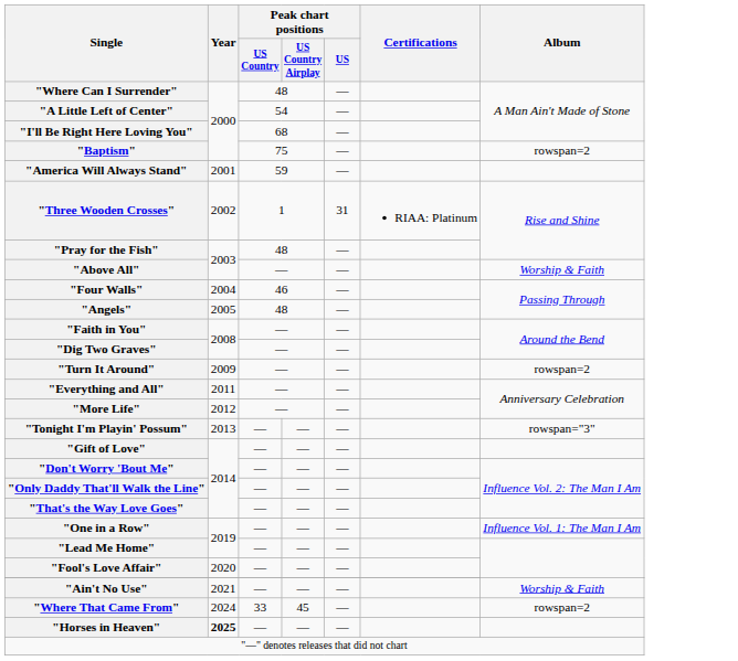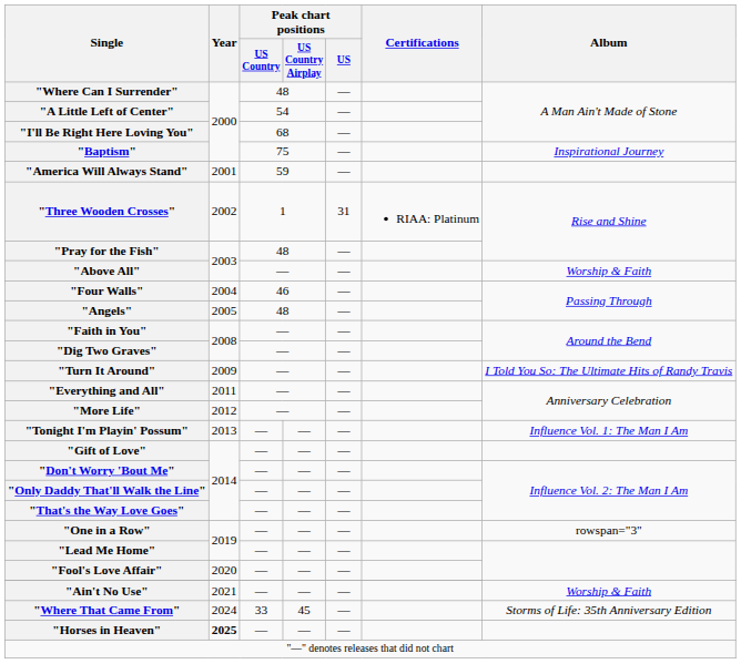"Baptism" | Album: rowspan=2 -> Inspirational Journey
"Turn It Around" | Album: rowspan=2 -> I Told You So: The Ultimate Hits of Randy Travis
"Tonight I'm Playin' Possum" | Album: rowspan="3" -> Influence Vol. 1: The Man I Am
"One in a Row" | Album: Influence Vol. 1: The Man I Am -> rowspan="3"
"Where That Came From" | Album: rowspan=2 -> Storms of Life: 35th Anniversary Edition
